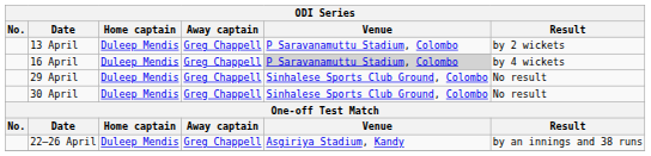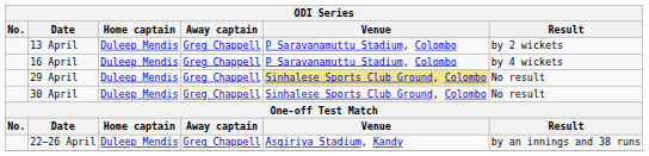16 April | Venue: lightgrey background -> no background
29 April | Venue: no background -> khaki background
30 April | Away captain: no background -> lightyellow background
